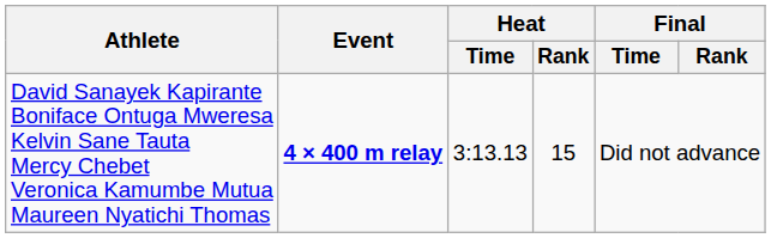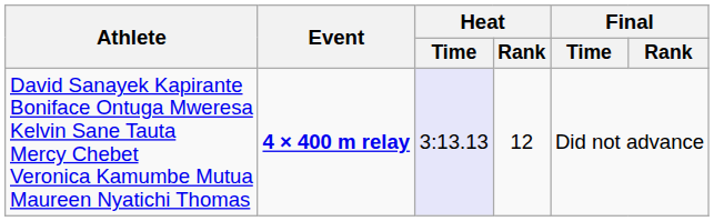row 3 | Heat / Time: no background -> lavender background
row 3 | Heat / Rank: 15 -> 12
